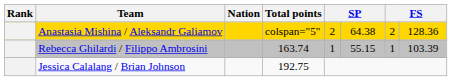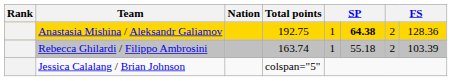Anastasia Mishina / Aleksandr Galiamov | Total points: colspan="5" -> 192.75
Anastasia Mishina / Aleksandr Galiamov | column 5: 2 -> 1
Anastasia Mishina / Aleksandr Galiamov | column 6: normal -> bold
Rebecca Ghilardi / Filippo Ambrosini | column 6: 55.15 -> 55.18
Rebecca Ghilardi / Filippo Ambrosini | column 7: 1 -> 2
Jessica Calalang / Brian Johnson | Total points: 192.75 -> colspan="5"
